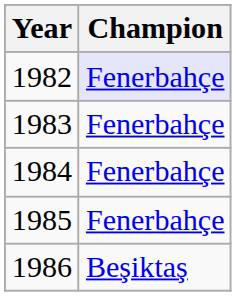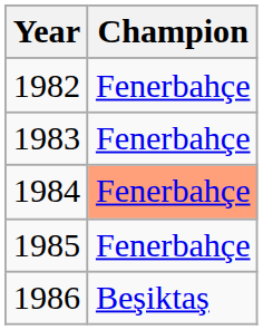1982 | Champion: lavender background -> no background
1984 | Champion: no background -> lightsalmon background
